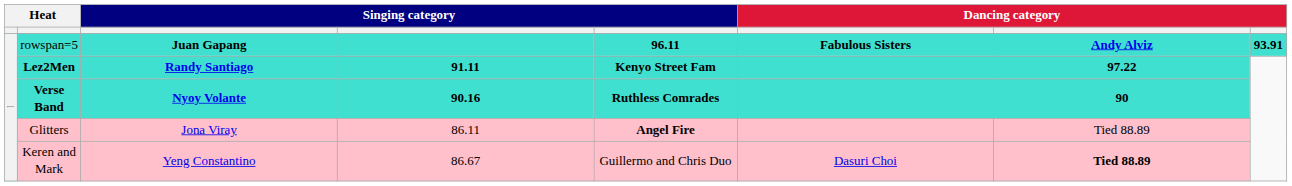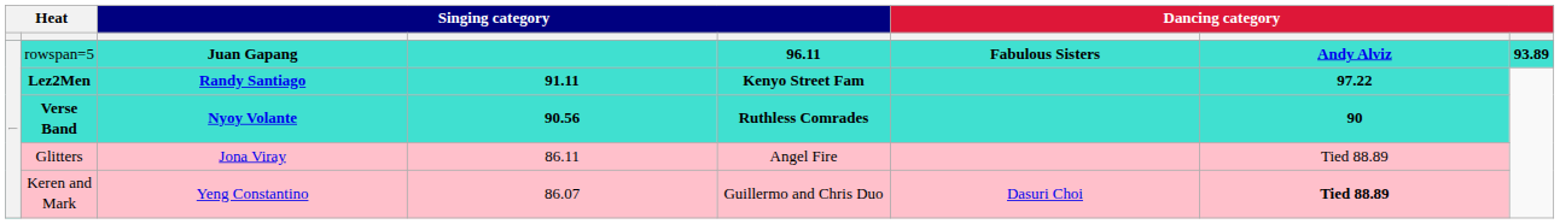rowspan=5 | column 8: 93.91 -> 93.89
Verse Band | column 4: 90.16 -> 90.56
Glitters | column 5: bold -> normal
Keren and Mark | column 4: 86.67 -> 86.07
